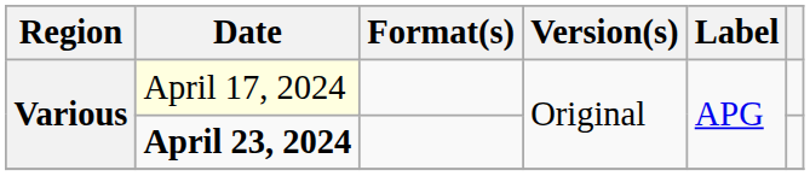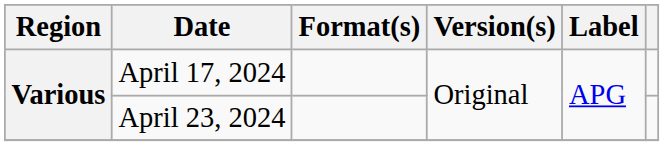April 17, 2024 | Date: lightyellow background -> no background
April 23, 2024 | Date: bold -> normal
